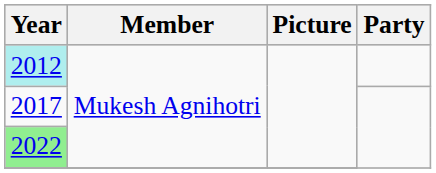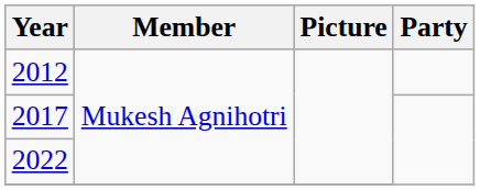2012 | Year: paleturquoise background -> no background
2022 | Year: lightgreen background -> no background
